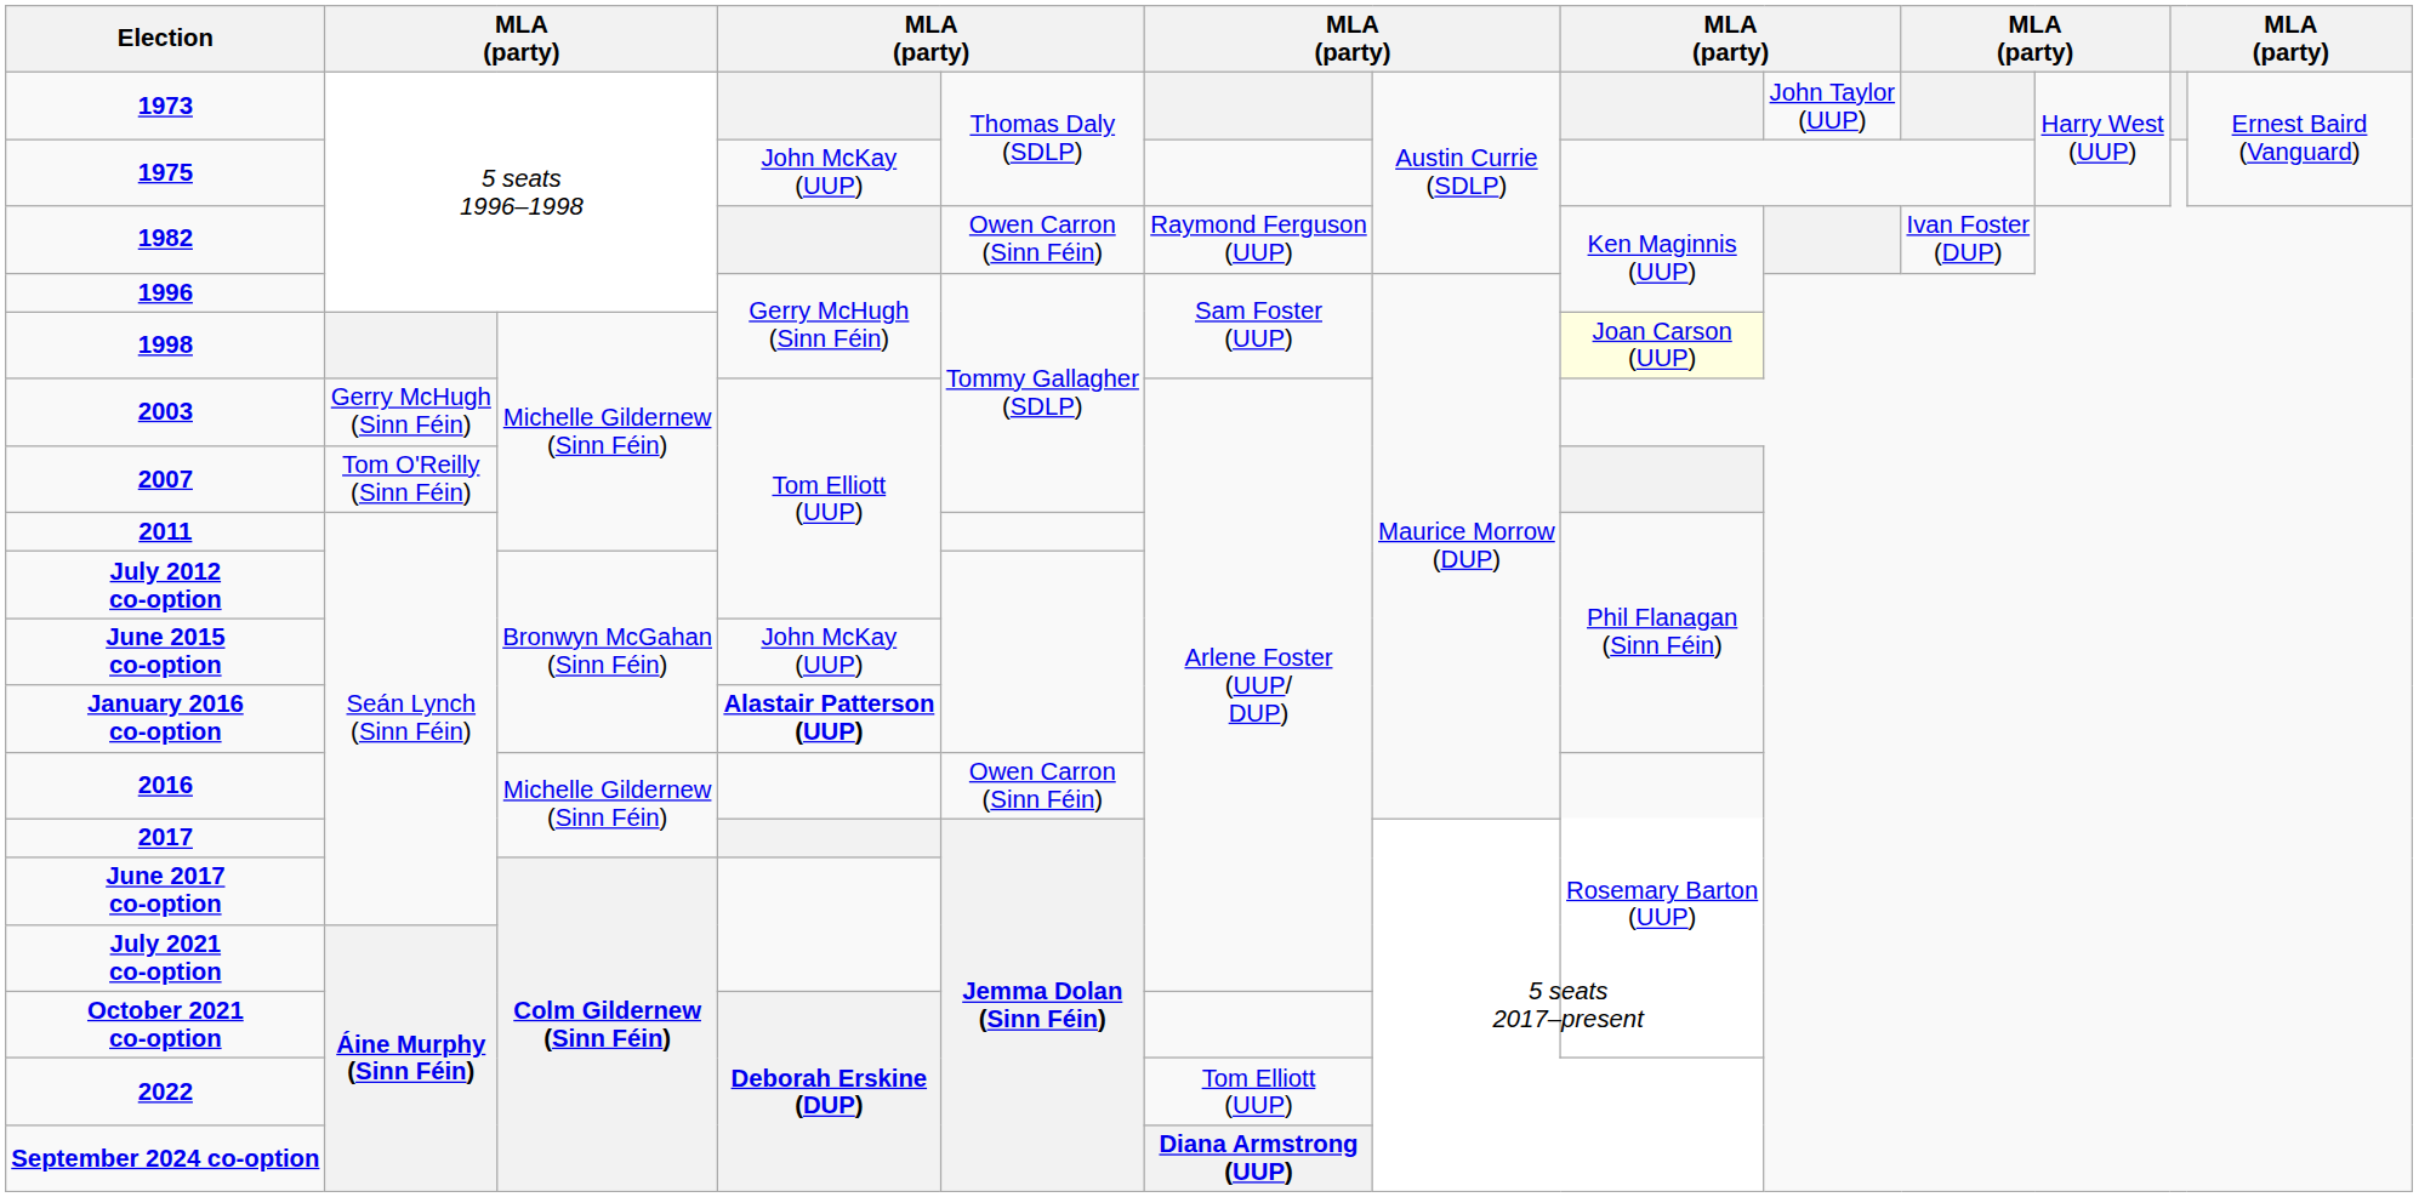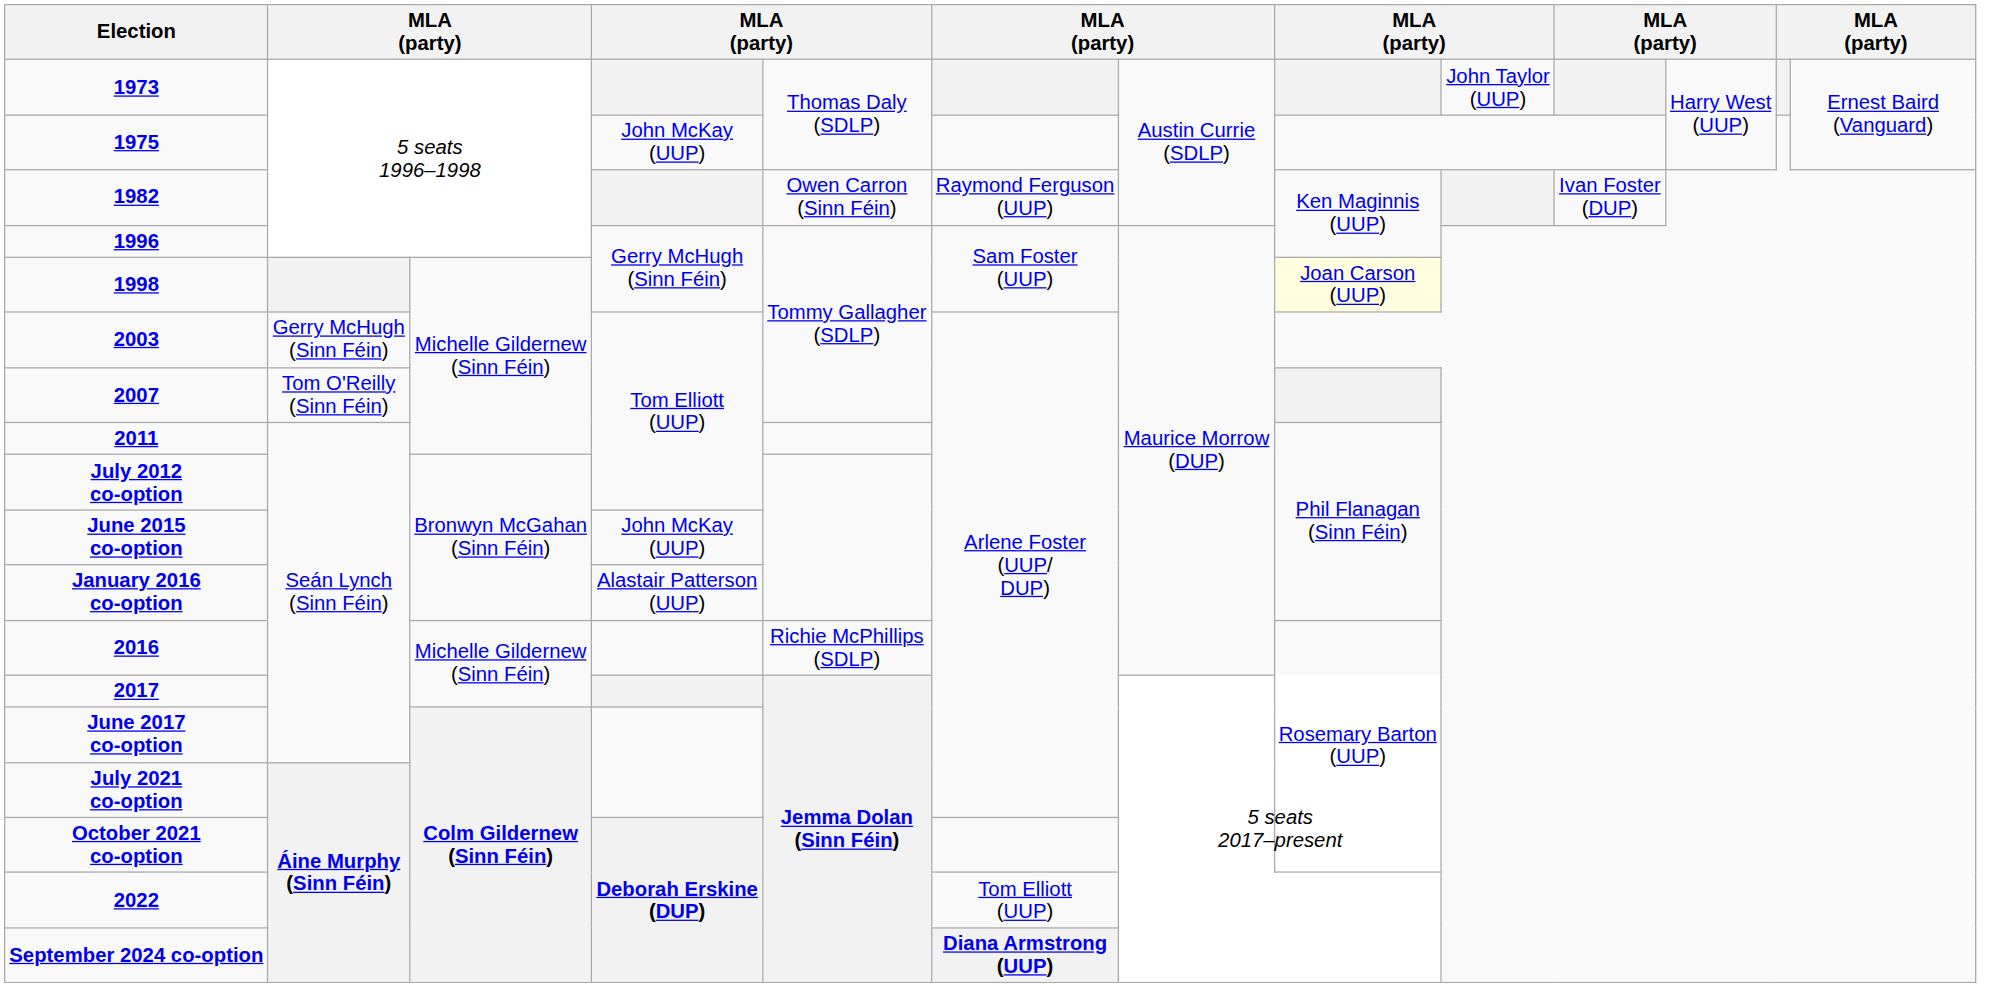January 2016 co-option | column 4: bold -> normal
2016 | column 5: Owen Carron (Sinn Féin) -> Richie McPhillips (SDLP)
